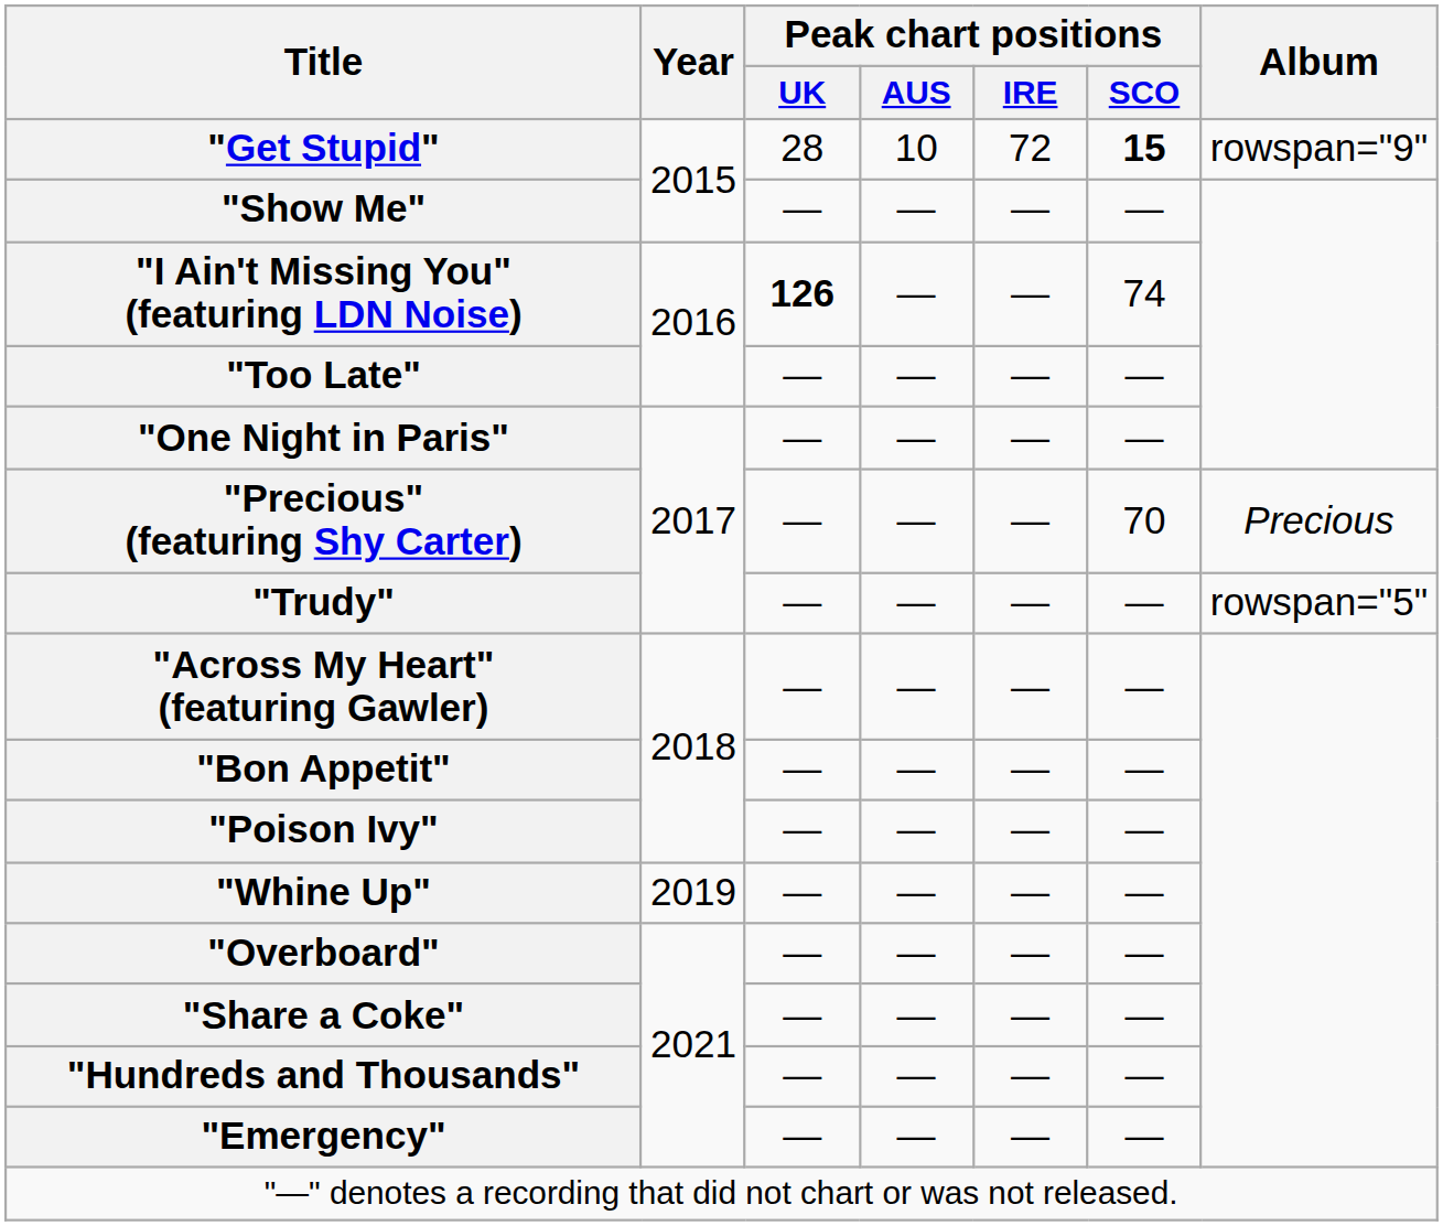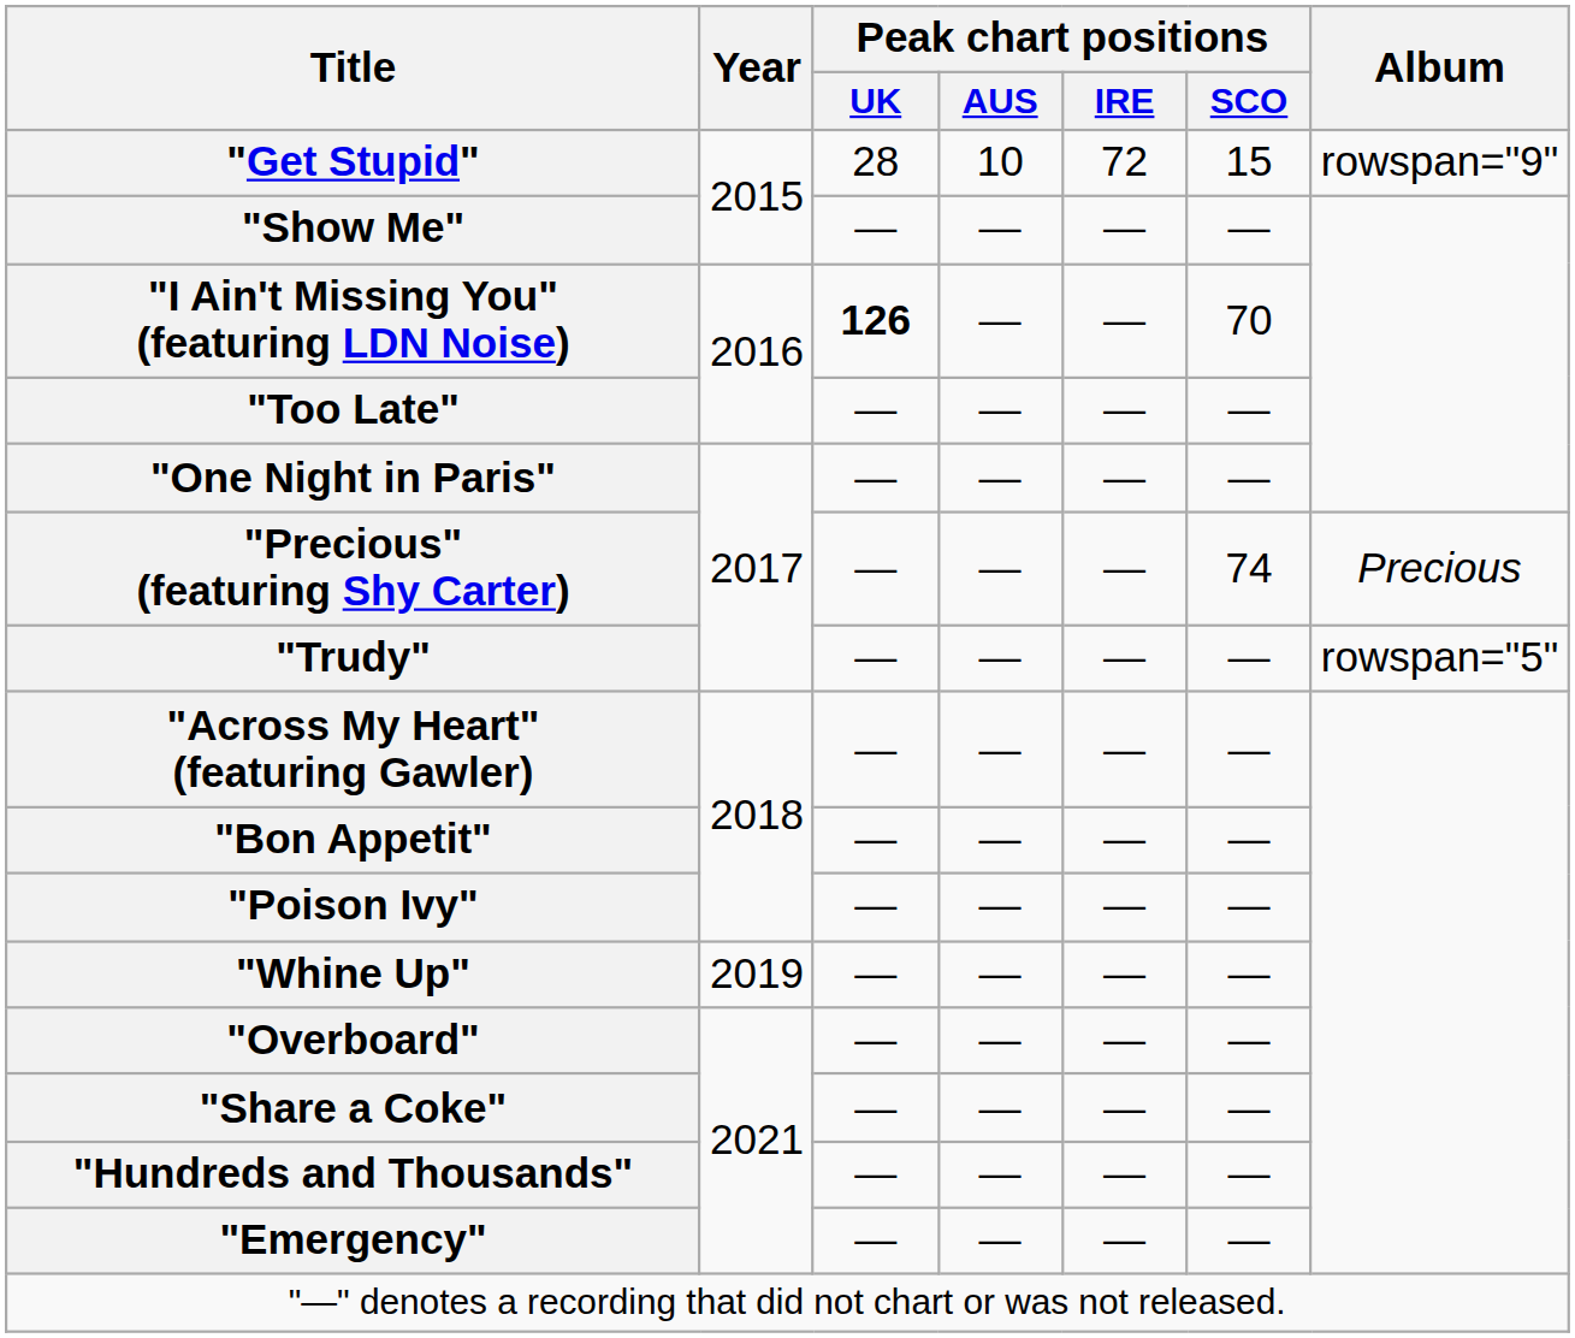"Get Stupid" | Peak chart positions / SCO: bold -> normal
"I Ain't Missing You" (featuring LDN Noise) | Peak chart positions / SCO: 74 -> 70
"Precious" (featuring Shy Carter) | Peak chart positions / SCO: 70 -> 74
